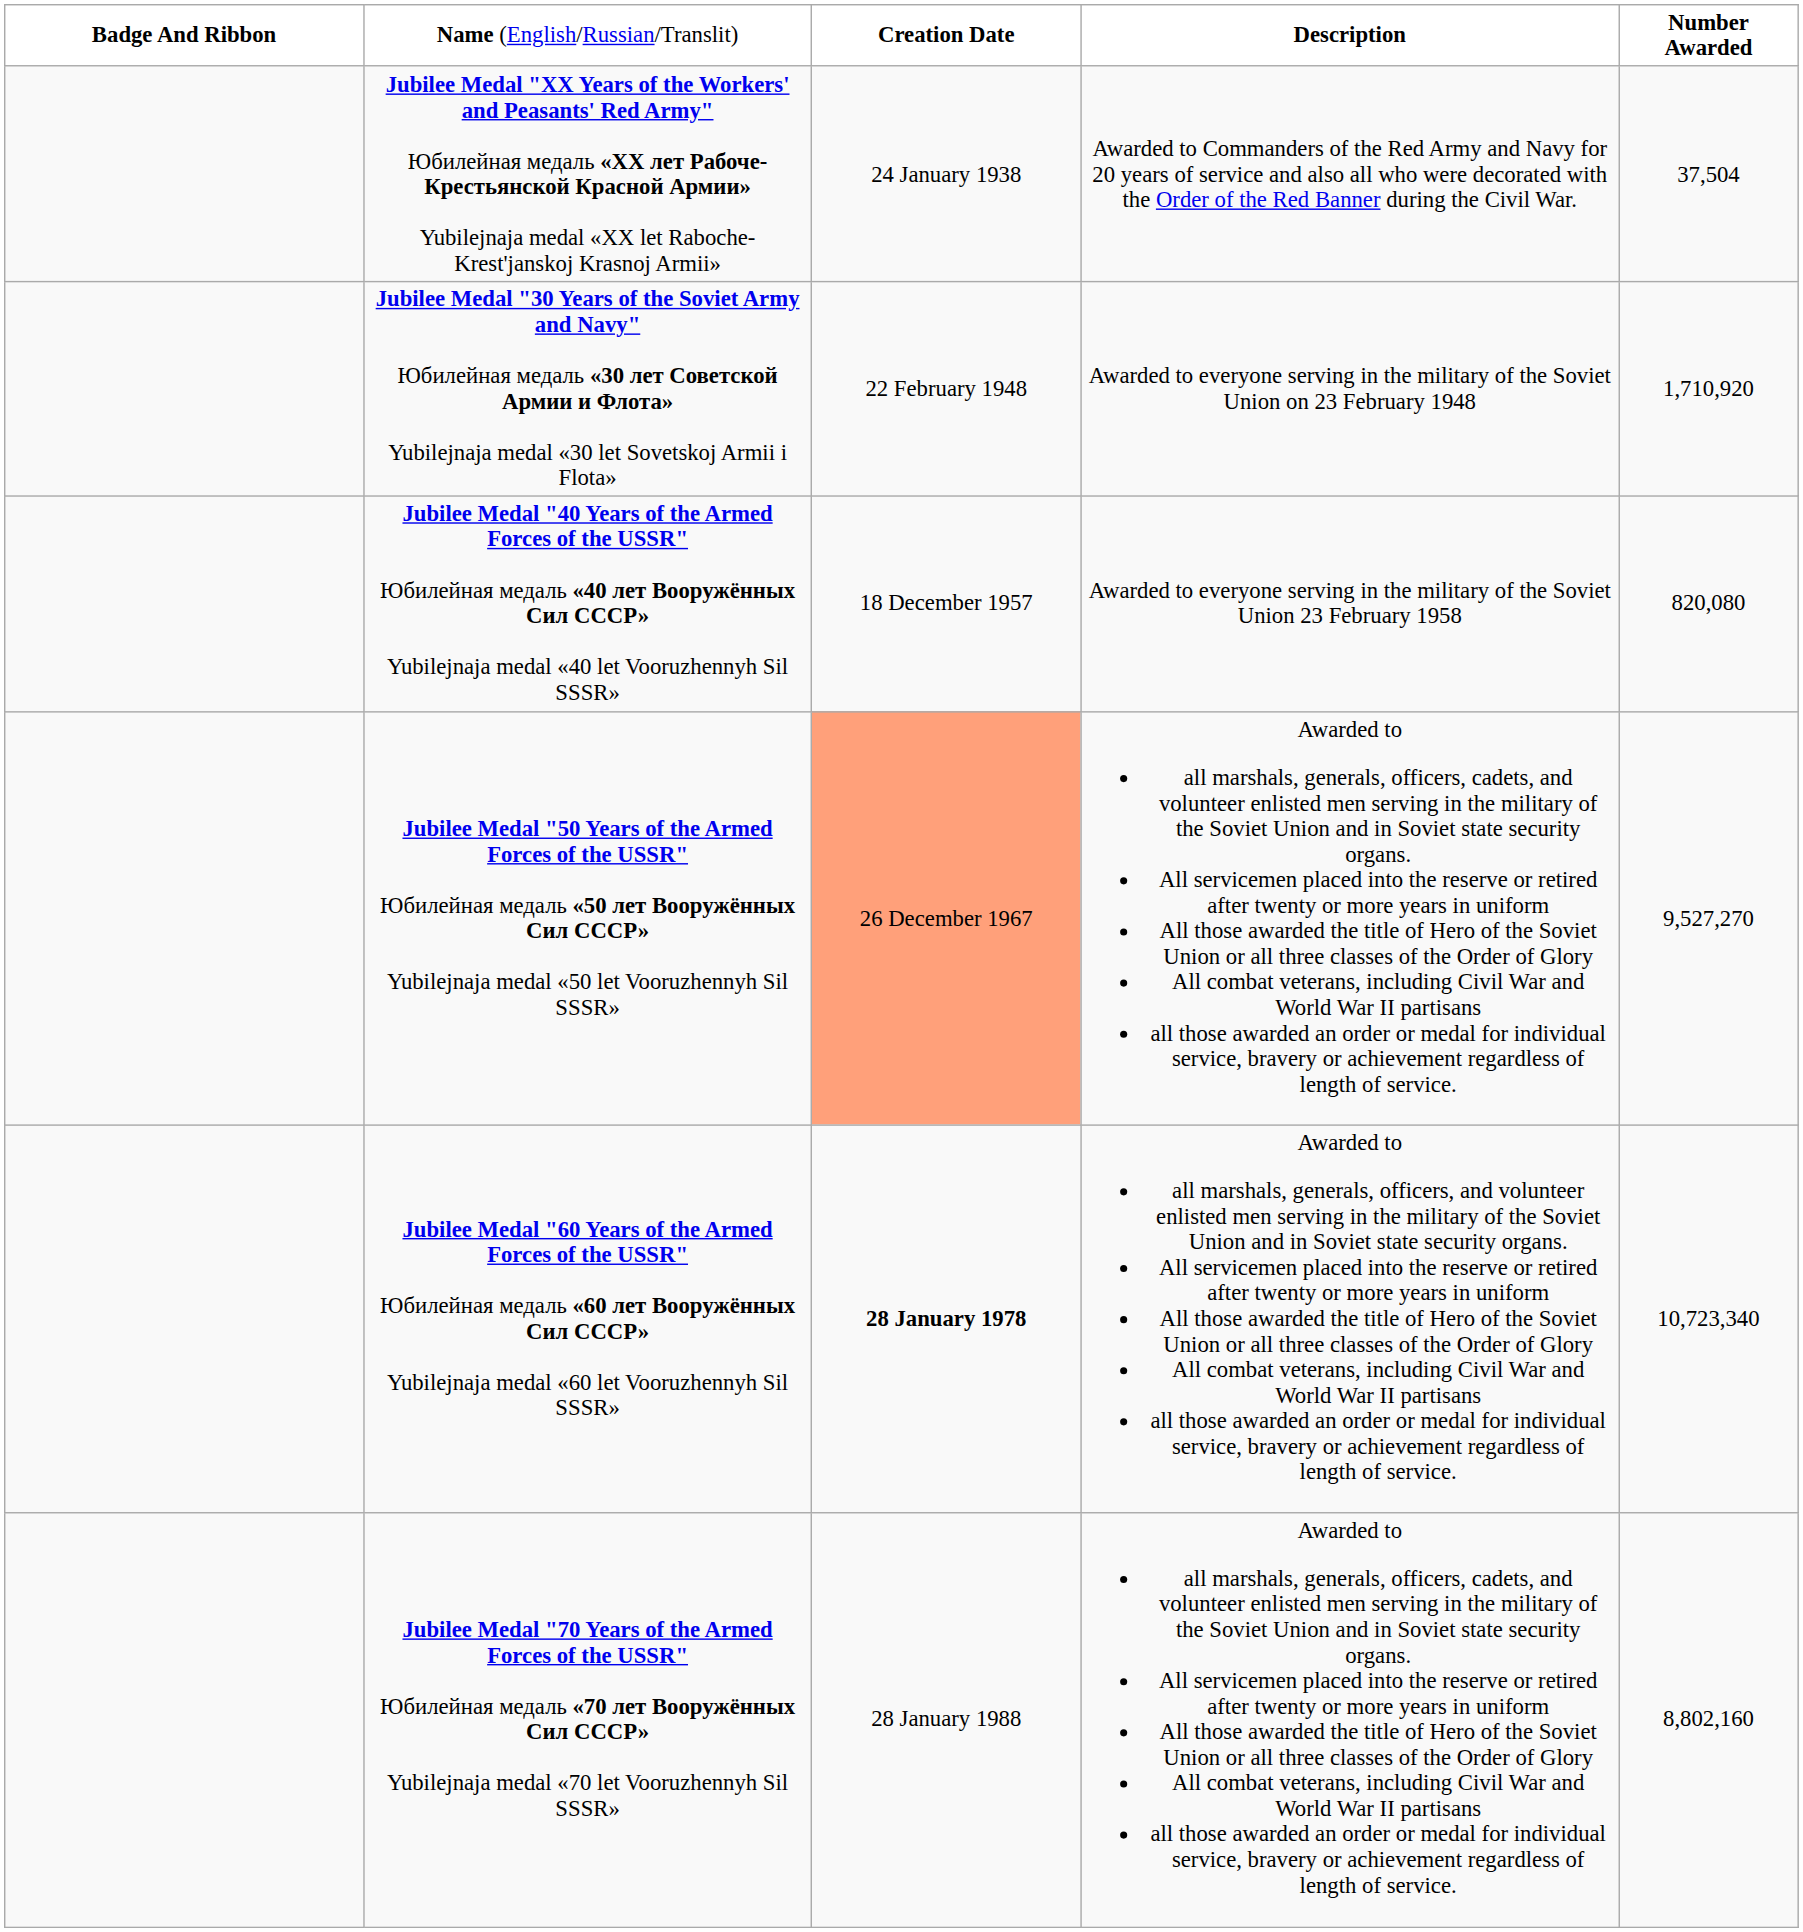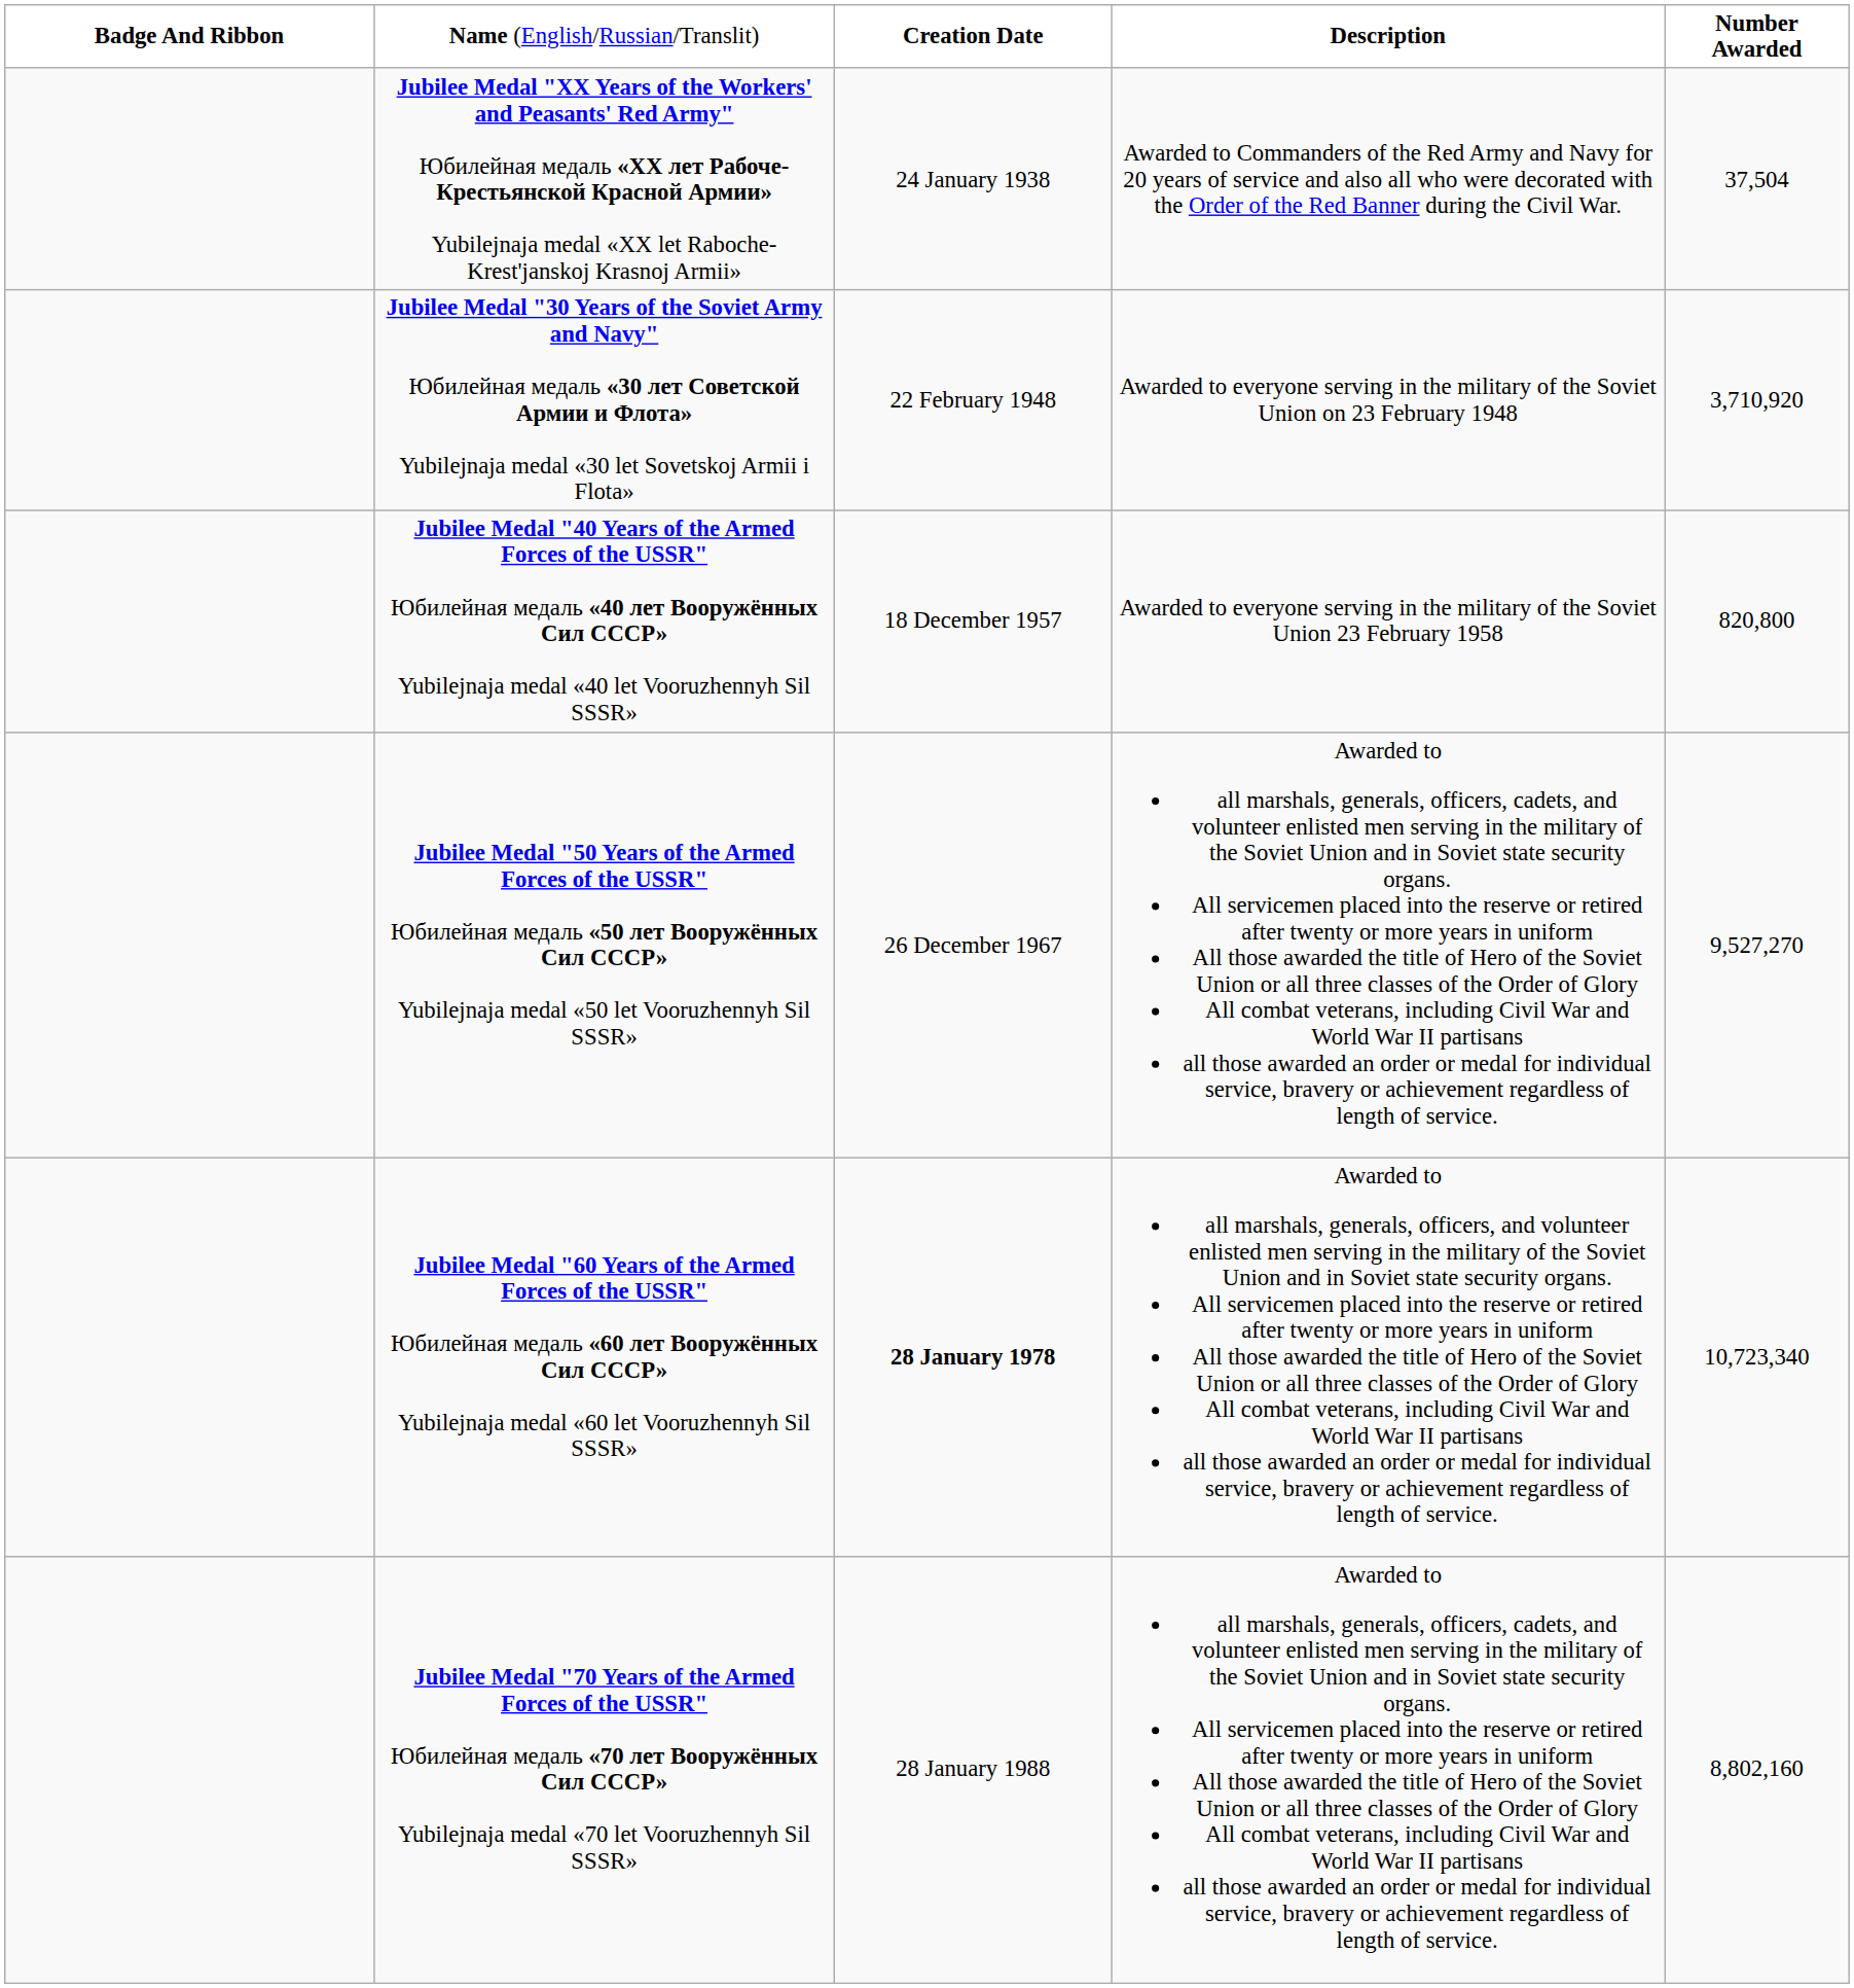row 3 | column 5: 1,710,920 -> 3,710,920
row 4 | column 5: 820,080 -> 820,800
row 5 | column 3: lightsalmon background -> no background
